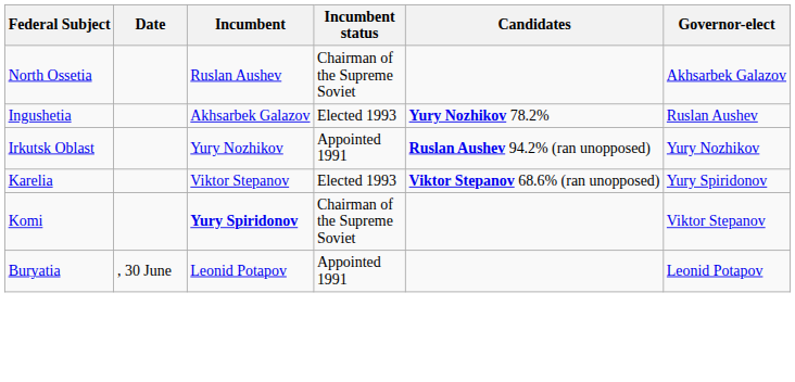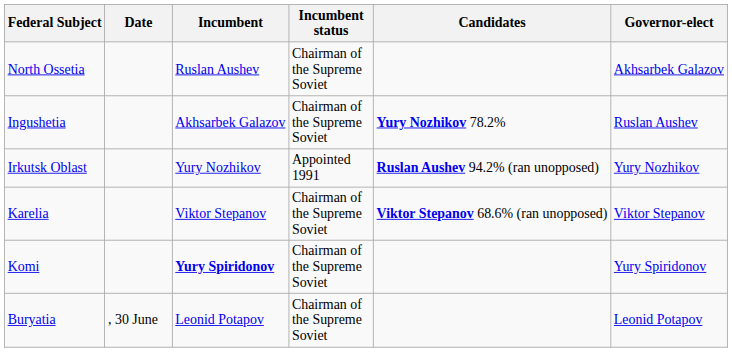Ingushetia | Incumbent status: Elected 1993 -> Chairman of the Supreme Soviet
Karelia | Incumbent status: Elected 1993 -> Chairman of the Supreme Soviet
Karelia | Governor-elect: Yury Spiridonov -> Viktor Stepanov
Komi | Governor-elect: Viktor Stepanov -> Yury Spiridonov
Buryatia | Incumbent status: Appointed 1991 -> Chairman of the Supreme Soviet
